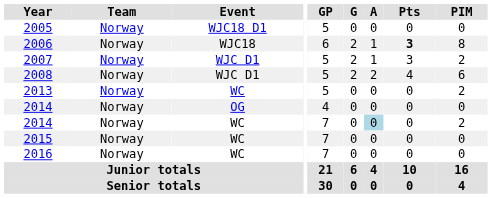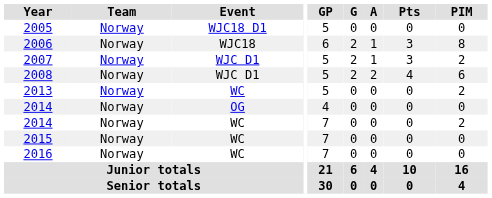2006 | Pts: bold -> normal
2014 / WC | A: lightblue background -> no background
